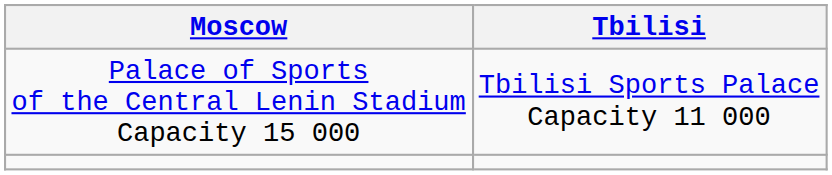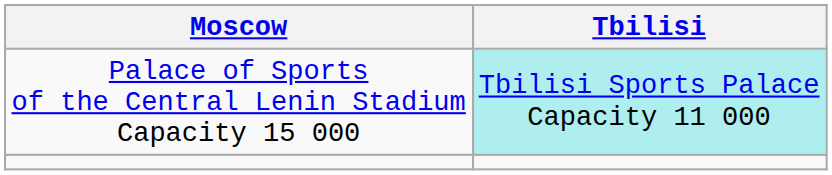row 2 | Tbilisi: no background -> paleturquoise background
